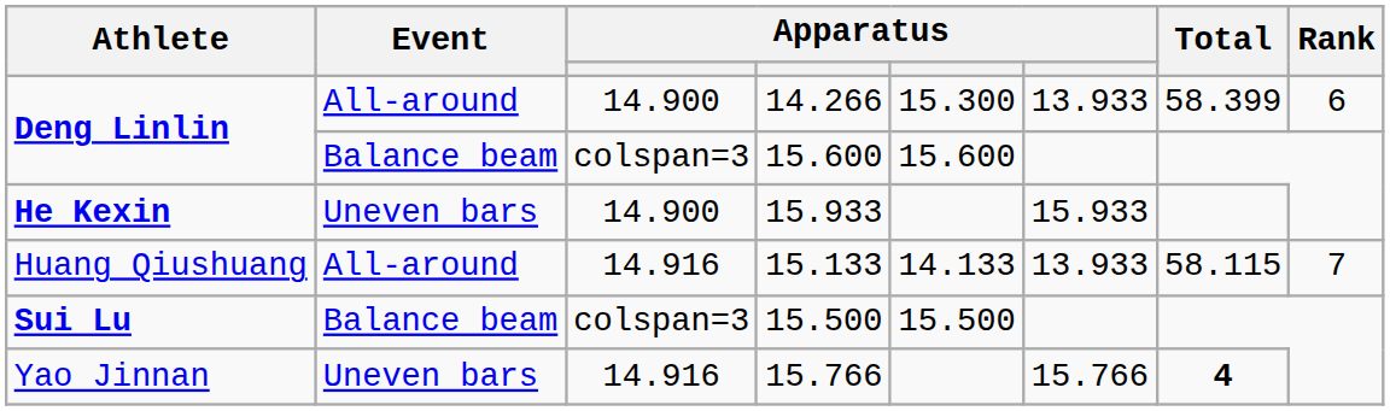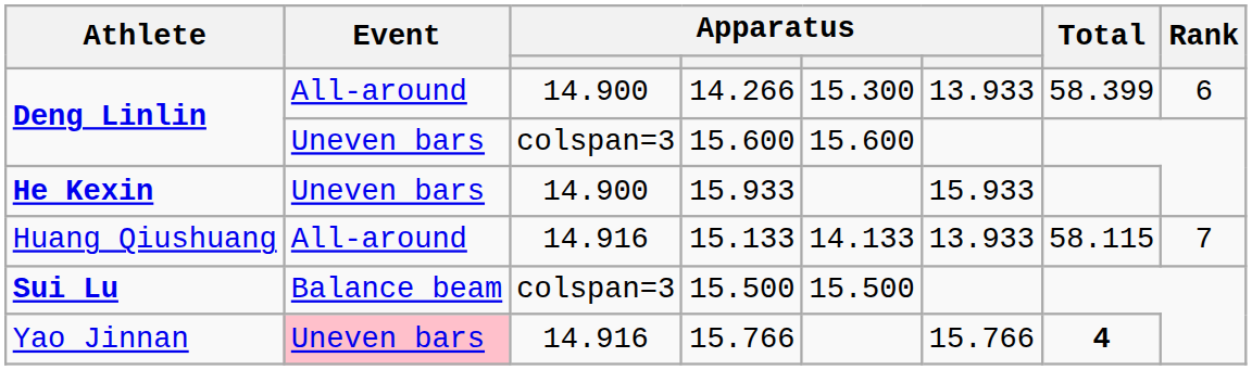row 4 | Event: Balance beam -> Uneven bars
row 8 | Event: no background -> pink background
